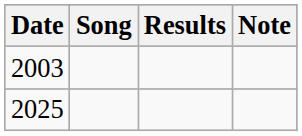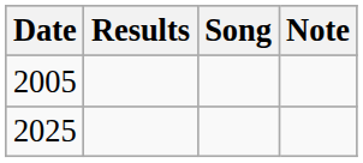columns swapped: Song <-> Results
row 2 | Date: 2003 -> 2005
